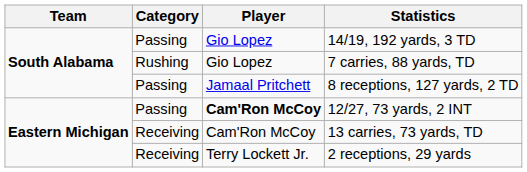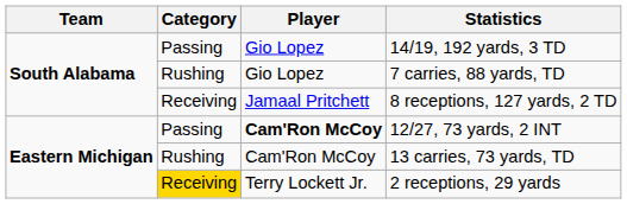8 receptions, 127 yards, 2 TD | Category: Passing -> Receiving
13 carries, 73 yards, TD | Category: Receiving -> Rushing
2 receptions, 29 yards | Category: no background -> gold background
